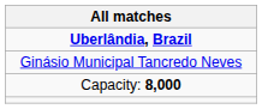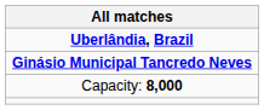row 3 | column 1: normal -> bold
